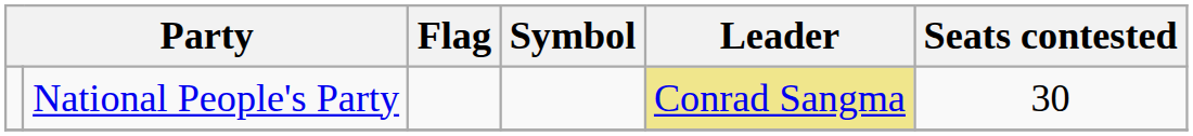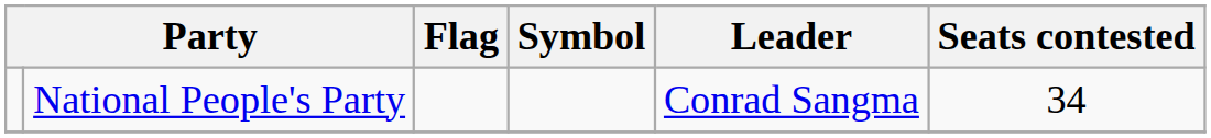National People's Party | Leader: khaki background -> no background
National People's Party | Seats contested: 30 -> 34
